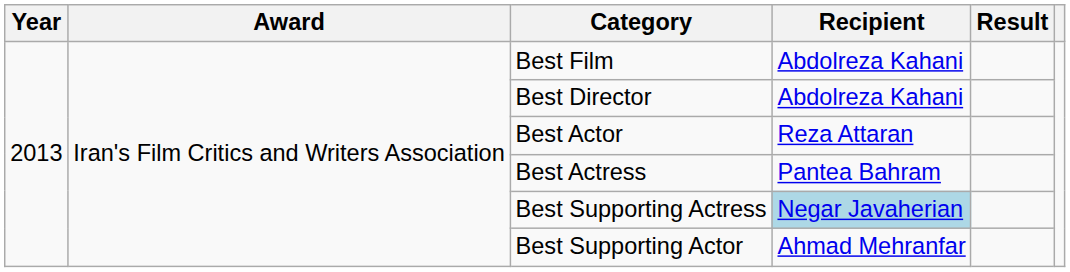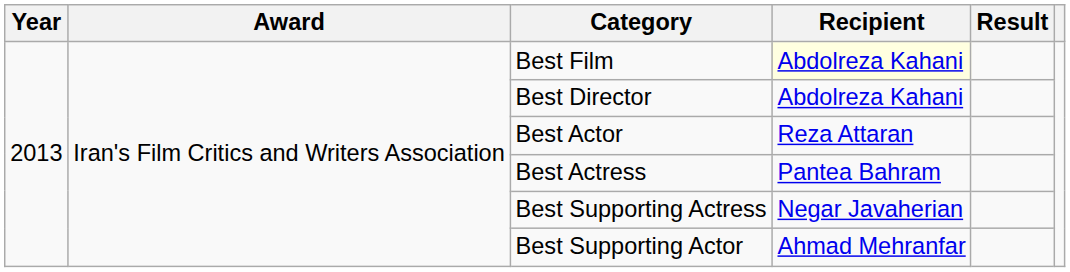Best Film | Recipient: no background -> lightyellow background
Best Supporting Actress | Recipient: lightblue background -> no background
